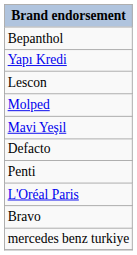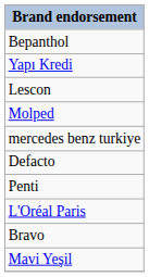row 6 | column 1: Mavi Yeşil -> mercedes benz turkiye
row 11 | column 1: mercedes benz turkiye -> Mavi Yeşil
